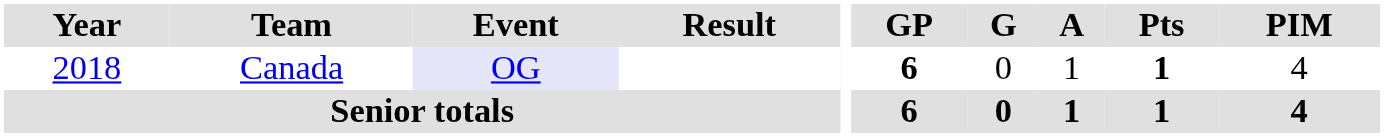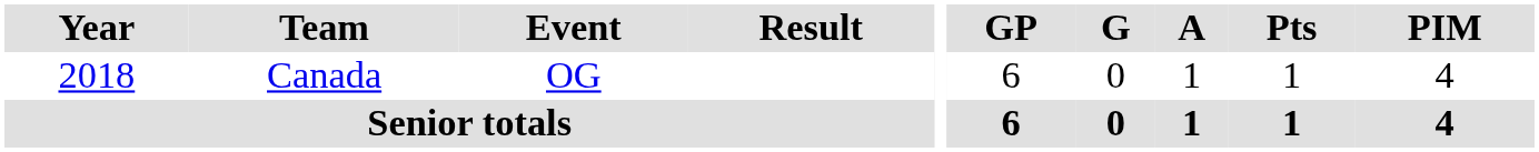Canada | Event: lavender background -> no background
Canada | GP: bold -> normal
Canada | Pts: bold -> normal
